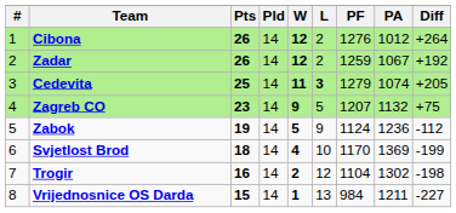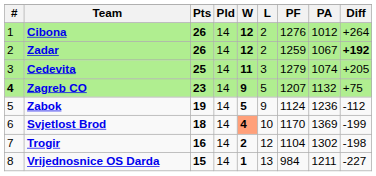Zadar | Diff: normal -> bold
Cedevita | L: bold -> normal
Zagreb CO | #: normal -> bold
Svjetlost Brod | W: no background -> lightsalmon background
